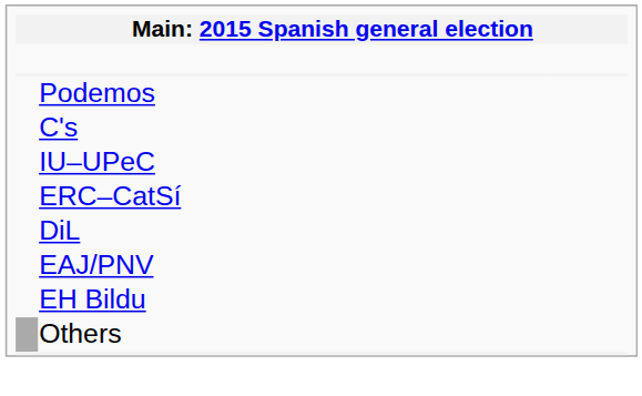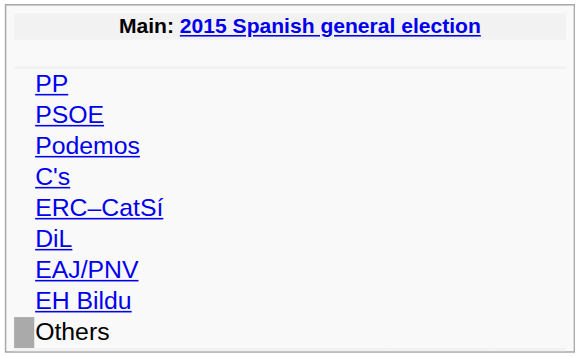+ row: PP
+ row: PSOE
- row: IU–UPeC
